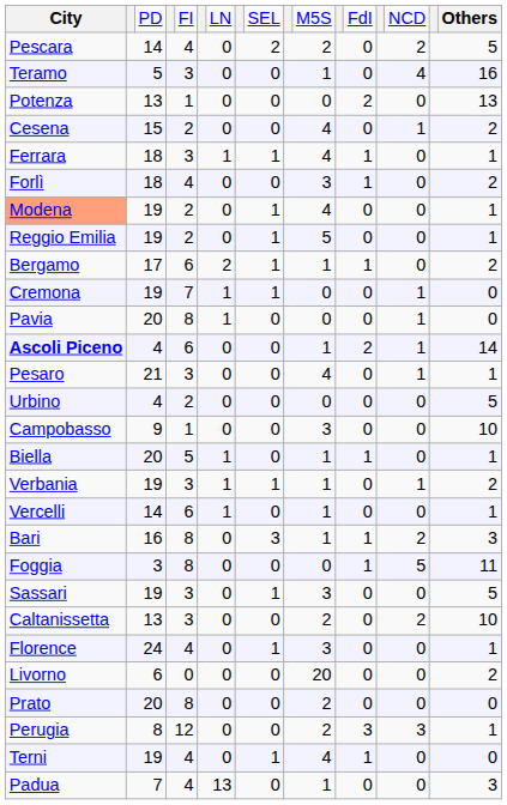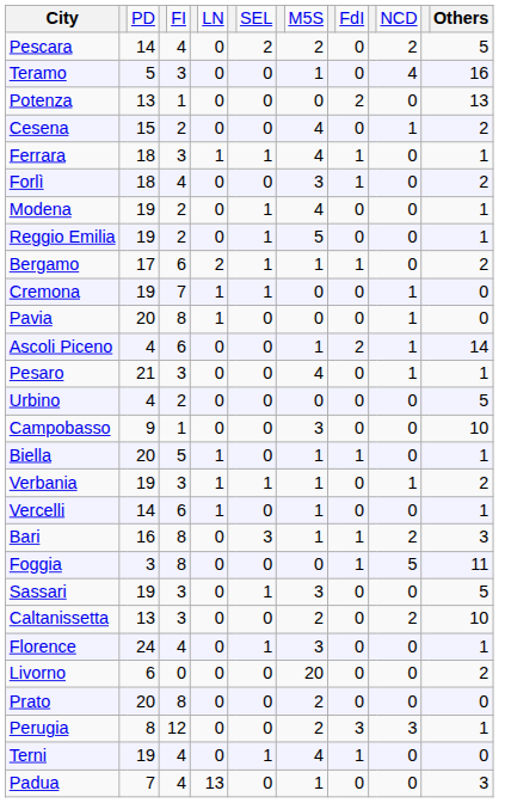Modena | column 1: lightsalmon background -> no background
Ascoli Piceno | column 1: bold -> normal
